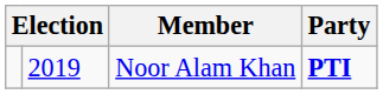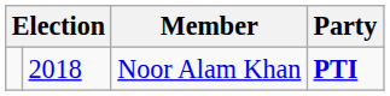Noor Alam Khan | column 2: 2019 -> 2018
